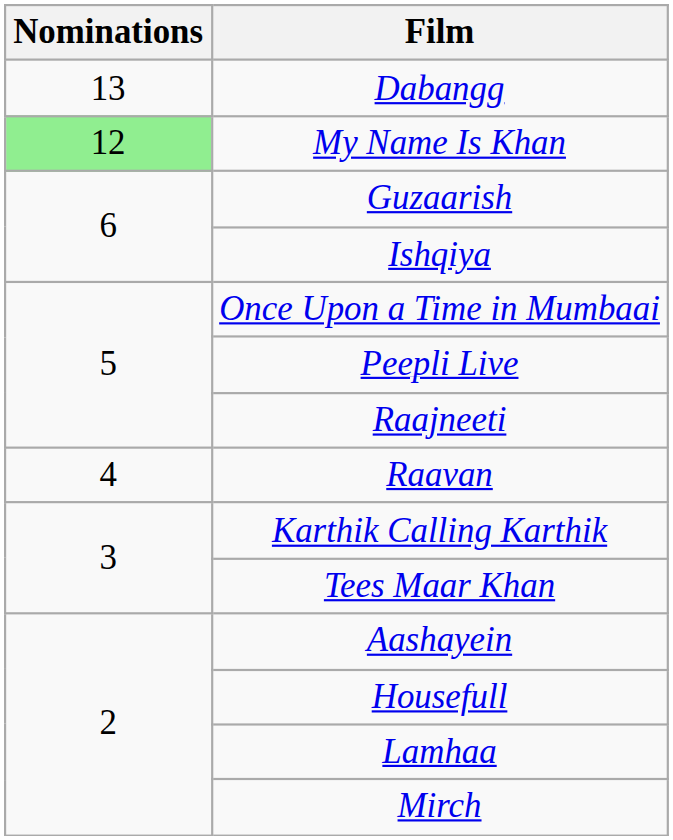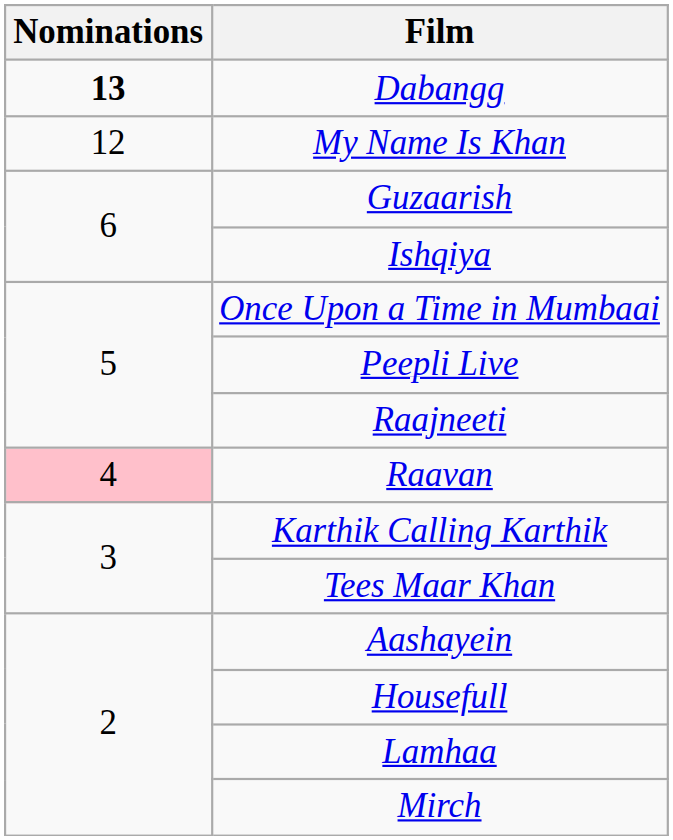Dabangg | Nominations: normal -> bold
My Name Is Khan | Nominations: lightgreen background -> no background
Raavan | Nominations: no background -> pink background
